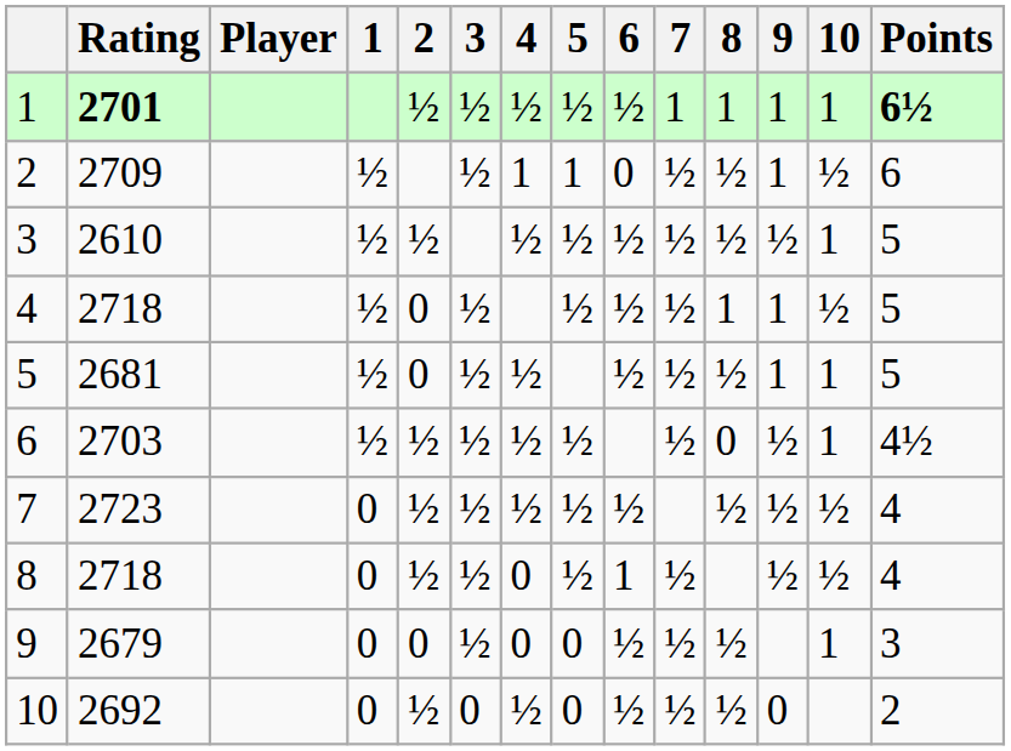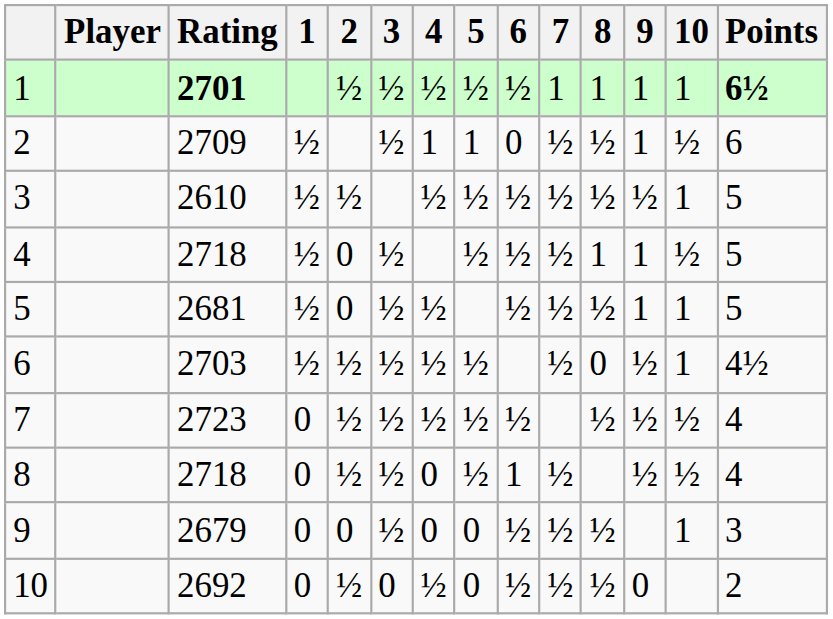columns swapped: Player <-> Rating
